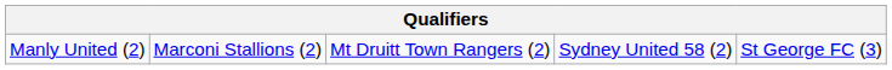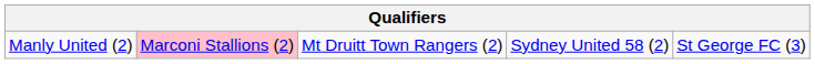Manly United (2) | column 2: no background -> pink background
